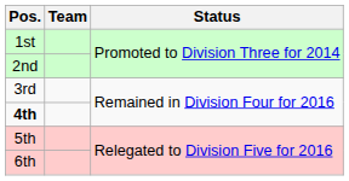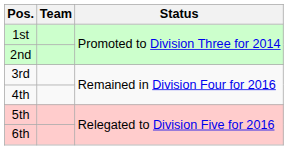4th | Pos.: bold -> normal
